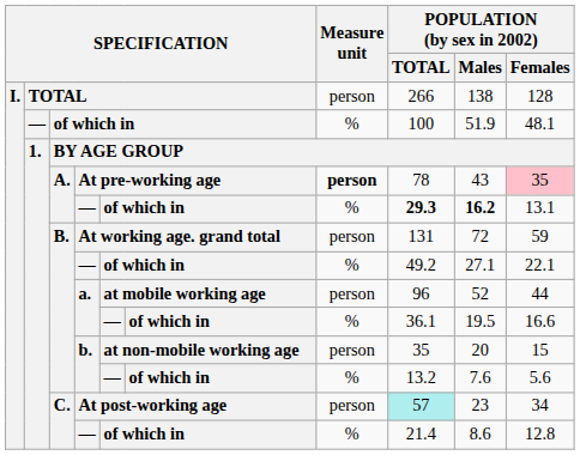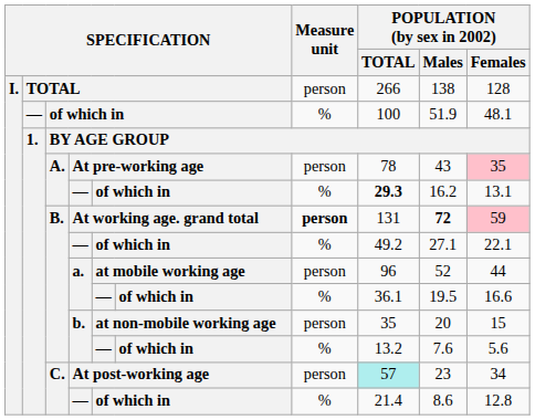At pre-working age | Measure unit: bold -> normal
A. / — | POPULATION (by sex in 2002) / Males: bold -> normal
At working age. grand total | Measure unit: normal -> bold
At working age. grand total | POPULATION (by sex in 2002) / Males: normal -> bold
At working age. grand total | POPULATION (by sex in 2002) / Females: no background -> pink background
